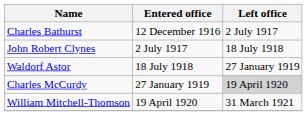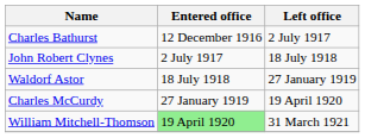Charles McCurdy | Left office: lightgrey background -> no background
William Mitchell-Thomson | Entered office: no background -> lightgreen background
